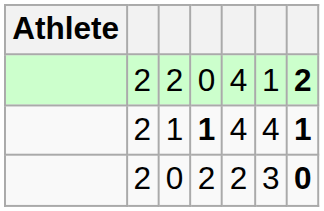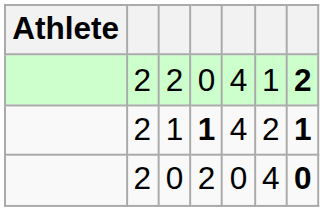row 3 | column 6: 4 -> 2
row 4 | column 5: 2 -> 0
row 4 | column 6: 3 -> 4
